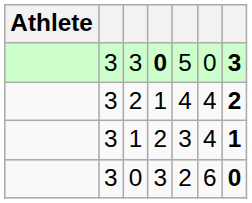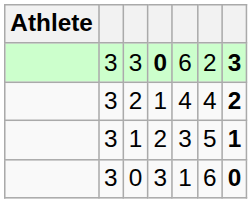row 2 | column 5: 5 -> 6
row 2 | column 6: 0 -> 2
row 4 | column 6: 4 -> 5
row 5 | column 5: 2 -> 1
